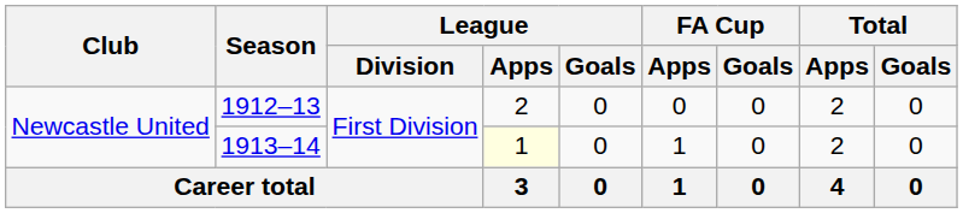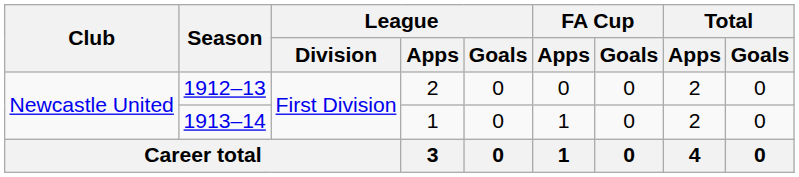1913–14 | League / Apps: lightyellow background -> no background
